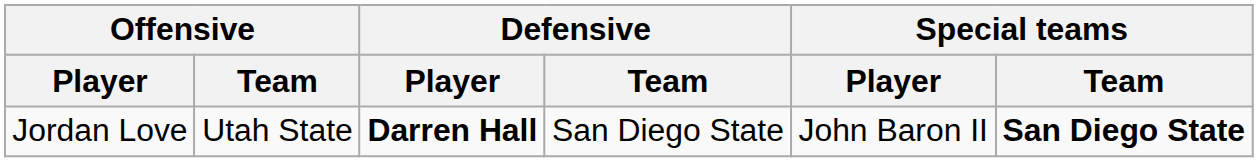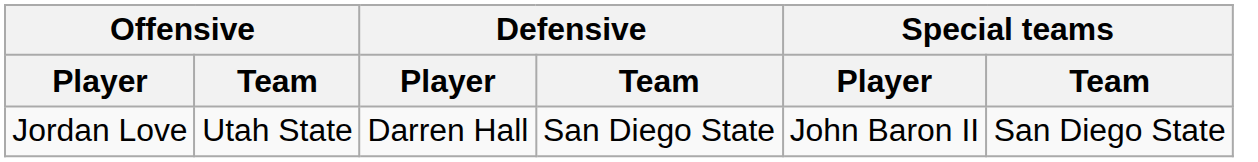Jordan Love | Defensive / Player: bold -> normal
Jordan Love | Special teams / Team: bold -> normal
